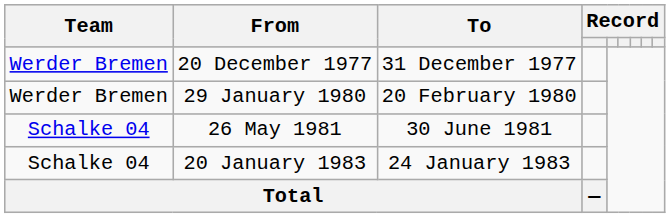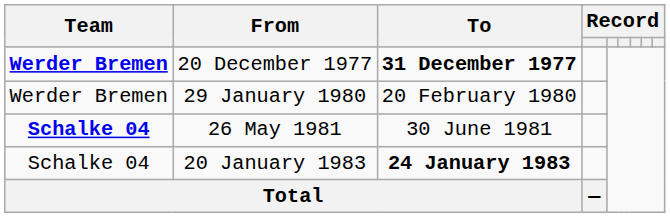20 December 1977 | Team: normal -> bold
20 December 1977 | To: normal -> bold
26 May 1981 | Team: normal -> bold
20 January 1983 | To: normal -> bold
